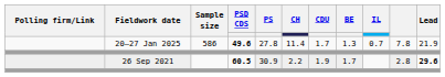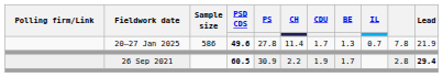26 Sep 2021 | Lead: 29.6 -> 29.4
